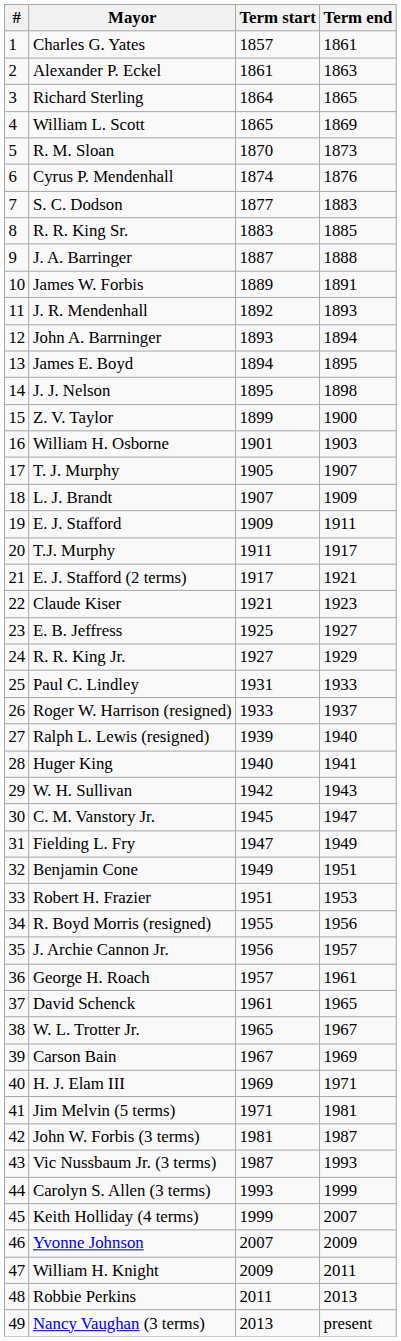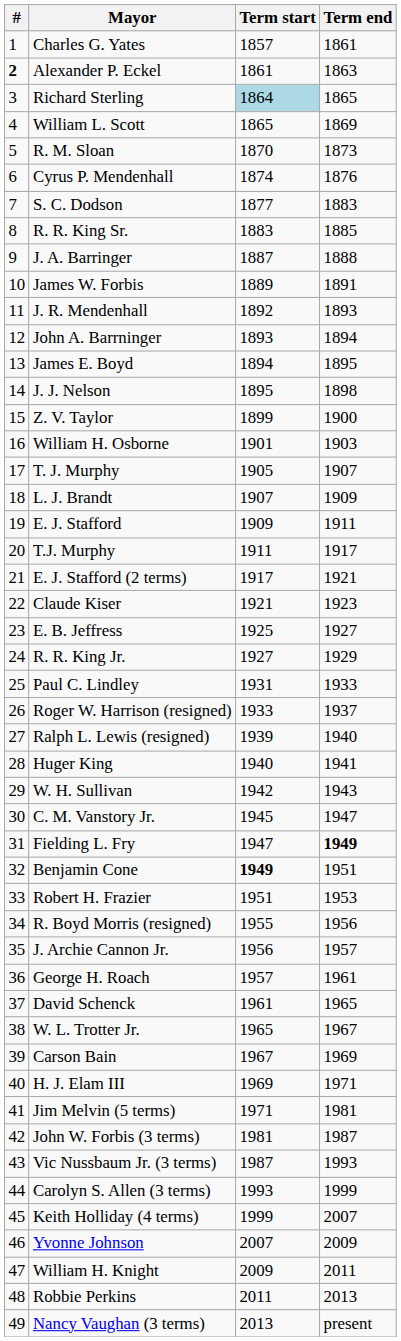Alexander P. Eckel | #: normal -> bold
Richard Sterling | Term start: no background -> lightblue background
Fielding L. Fry | Term end: normal -> bold
Benjamin Cone | Term start: normal -> bold
